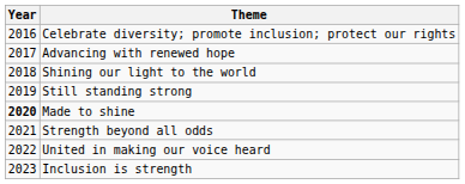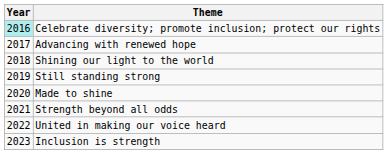Celebrate diversity; promote inclusion; protect our rights | Year: no background -> paleturquoise background
Made to shine | Year: bold -> normal
